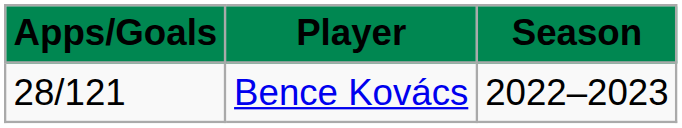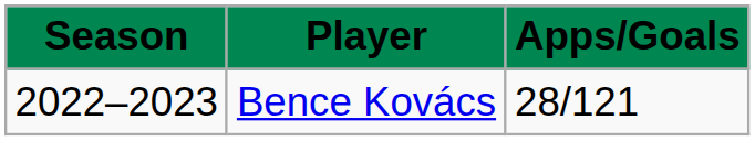columns swapped: Season <-> Apps/Goals
